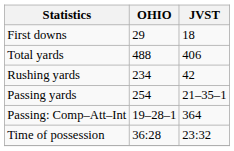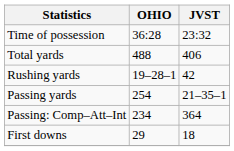rows swapped: First downs <-> Time of possession
Rushing yards | OHIO: 234 -> 19–28–1
Passing: Comp–Att–Int | OHIO: 19–28–1 -> 234
